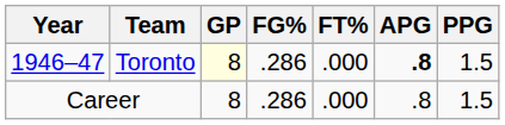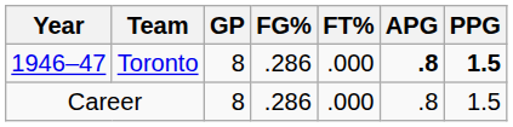1946–47 | GP: lightyellow background -> no background
1946–47 | PPG: normal -> bold
